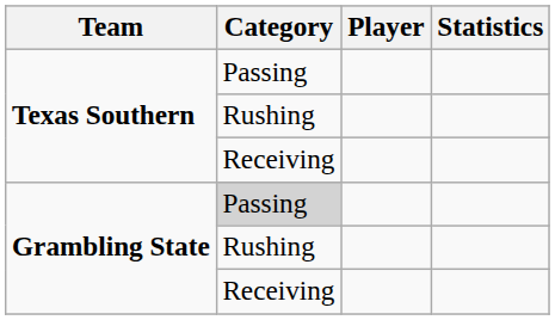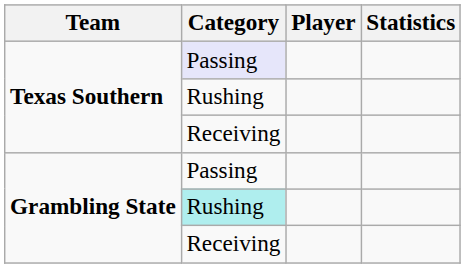Texas Southern / Passing | Category: no background -> lavender background
Grambling State / Passing | Category: lightgrey background -> no background
Grambling State / Rushing | Category: no background -> paleturquoise background
